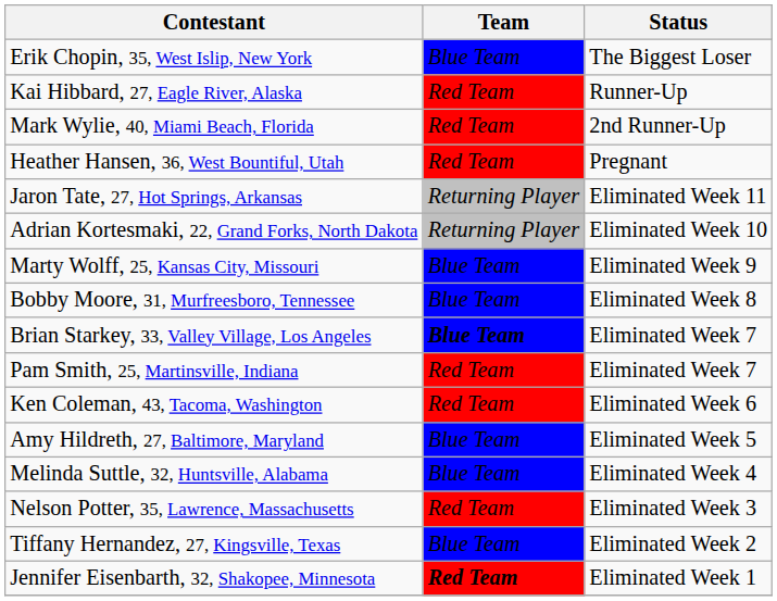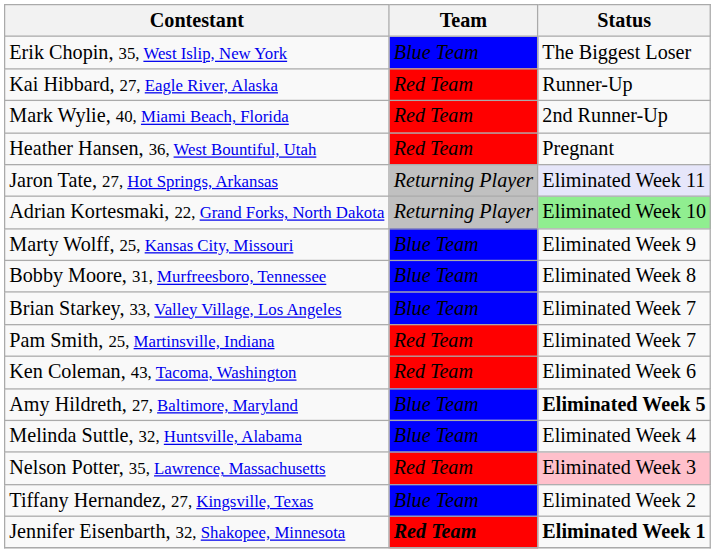Jaron Tate, 27, Hot Springs, Arkansas | Status: no background -> lavender background
Adrian Kortesmaki, 22, Grand Forks, North Dakota | Status: no background -> lightgreen background
Brian Starkey, 33, Valley Village, Los Angeles | Team: bold -> normal
Amy Hildreth, 27, Baltimore, Maryland | Status: normal -> bold
Nelson Potter, 35, Lawrence, Massachusetts | Status: no background -> pink background
Jennifer Eisenbarth, 32, Shakopee, Minnesota | Status: normal -> bold
